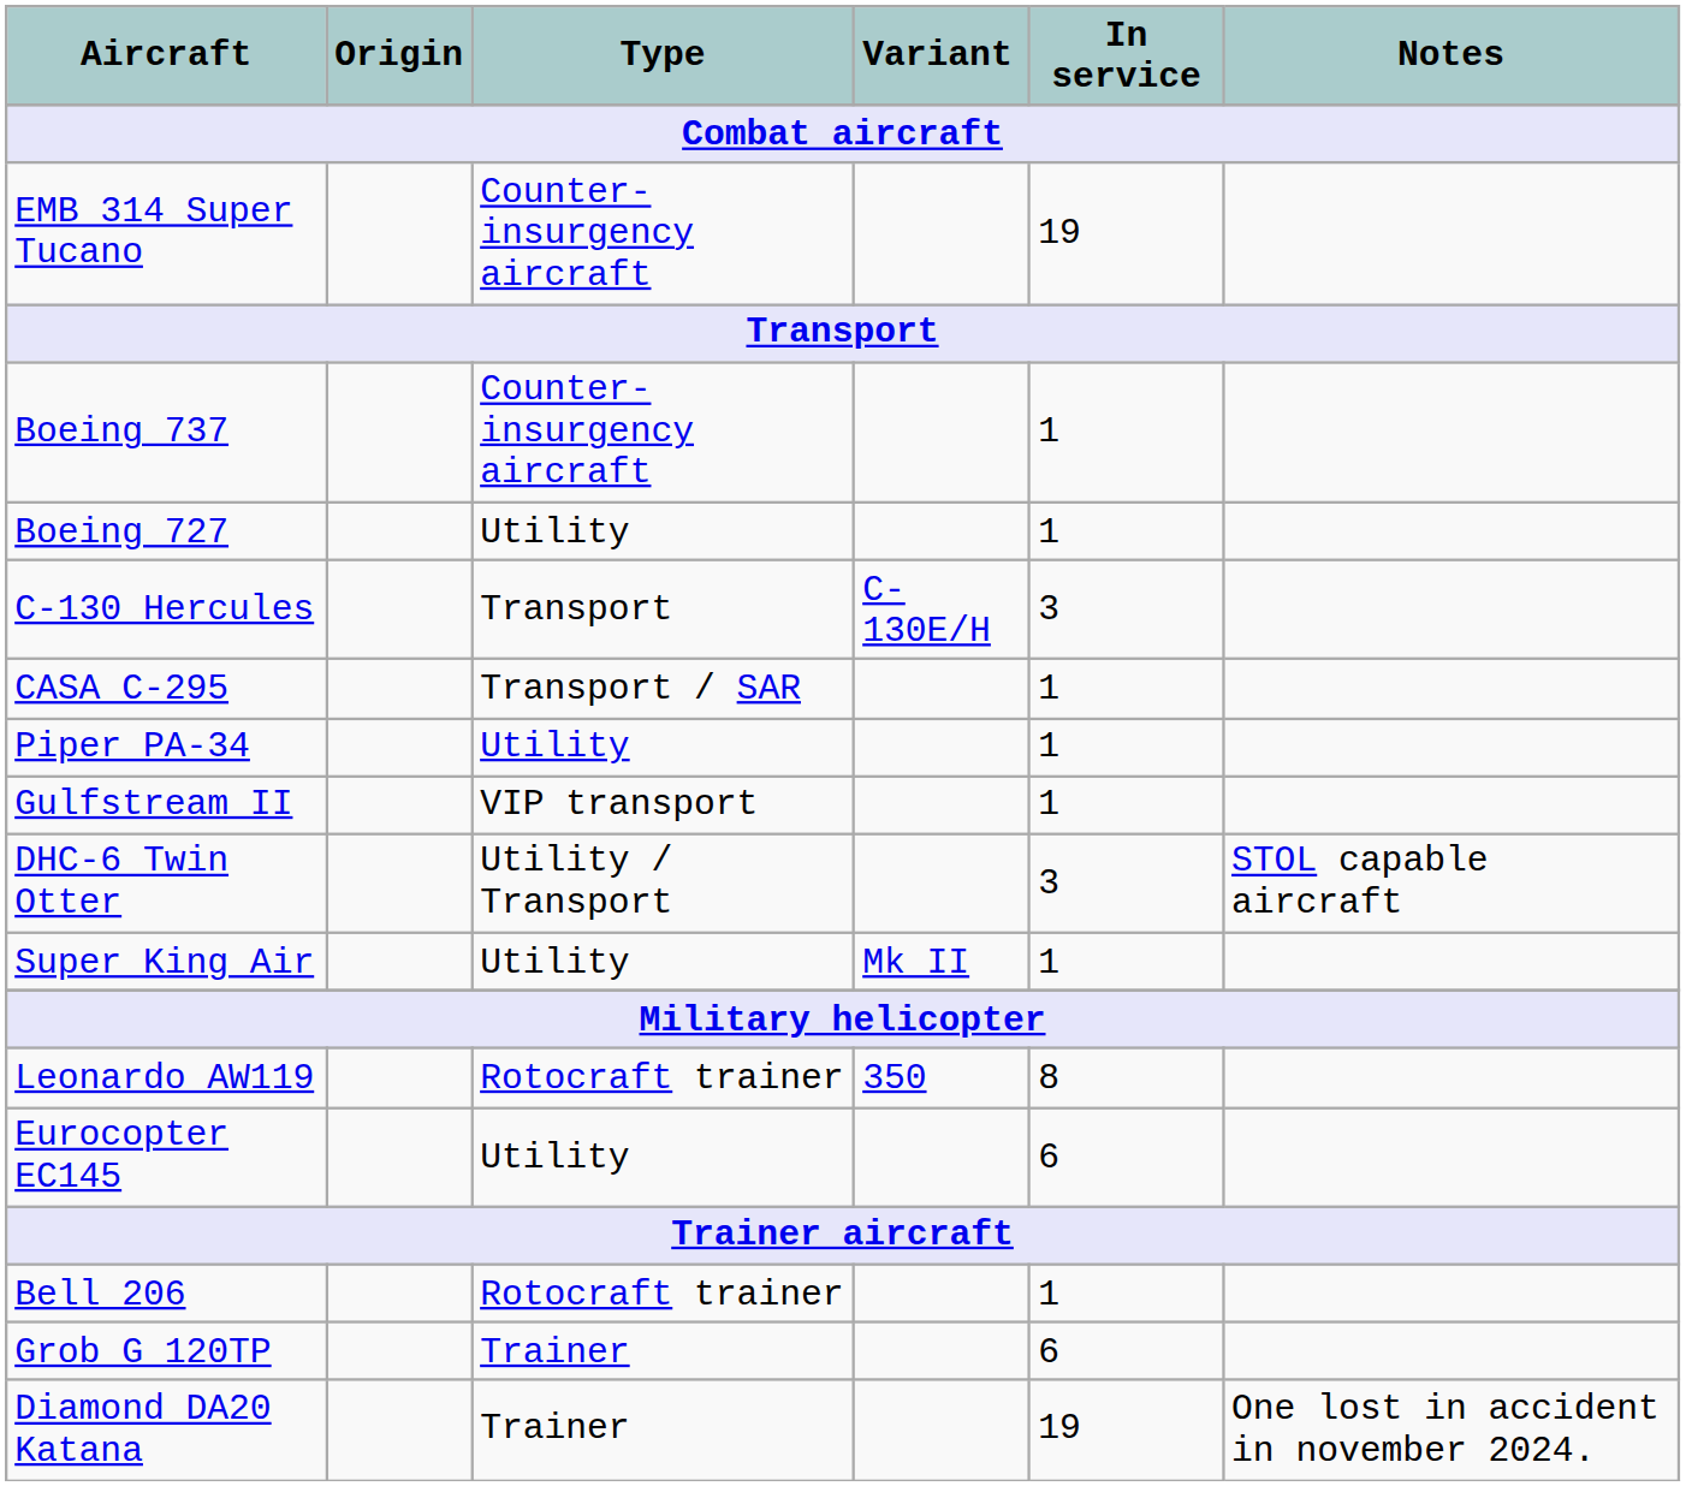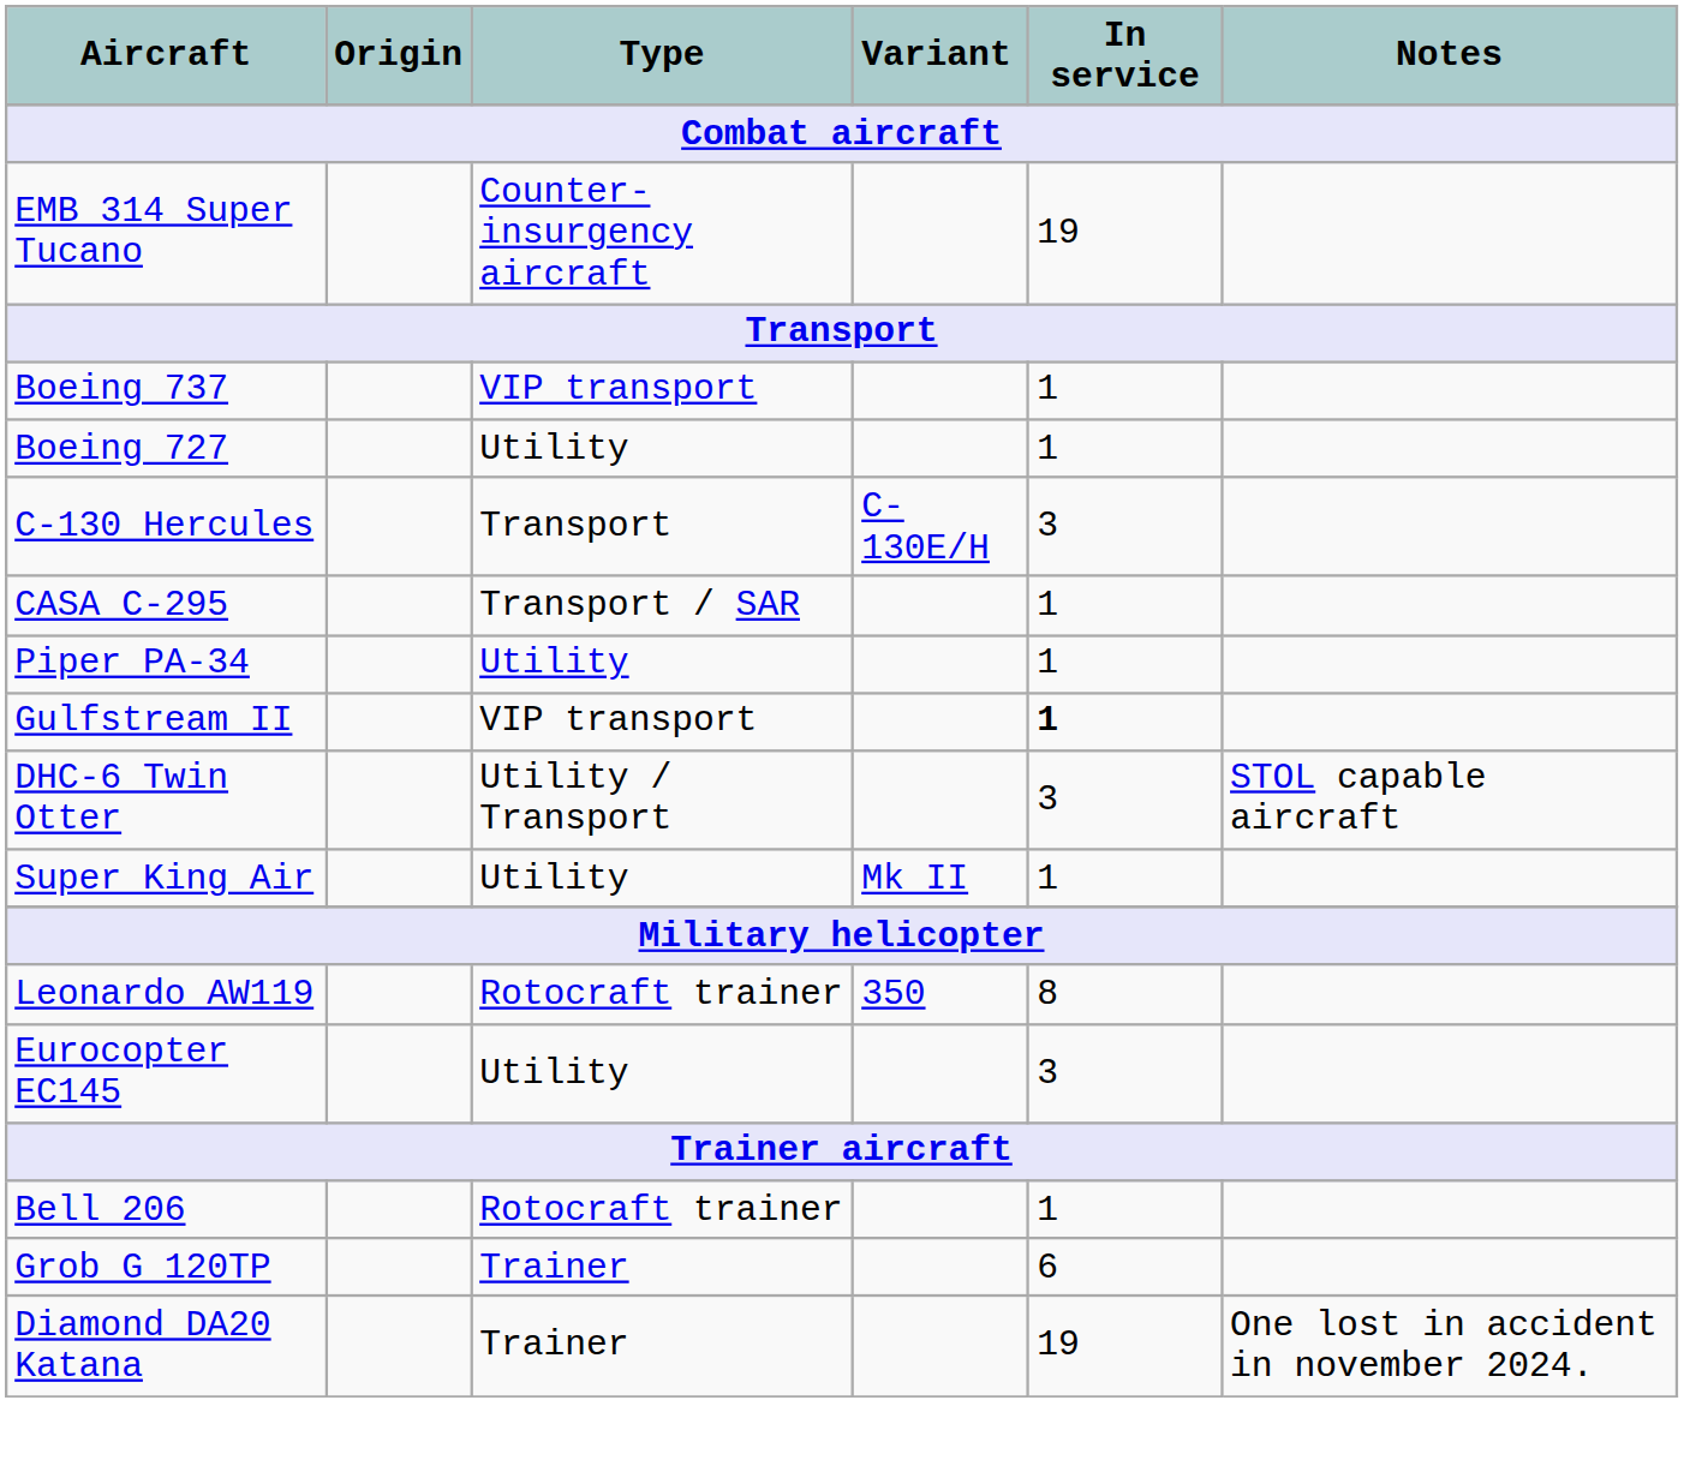Boeing 737 | Type: Counter-insurgency aircraft -> VIP transport
Gulfstream II | In service: normal -> bold
Eurocopter EC145 | In service: 6 -> 3
